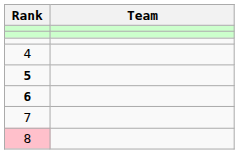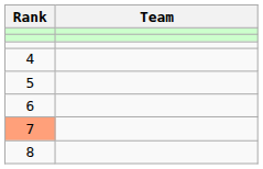row 6 | Rank: bold -> normal
row 7 | Rank: bold -> normal
row 8 | Rank: no background -> lightsalmon background
row 9 | Rank: pink background -> no background
